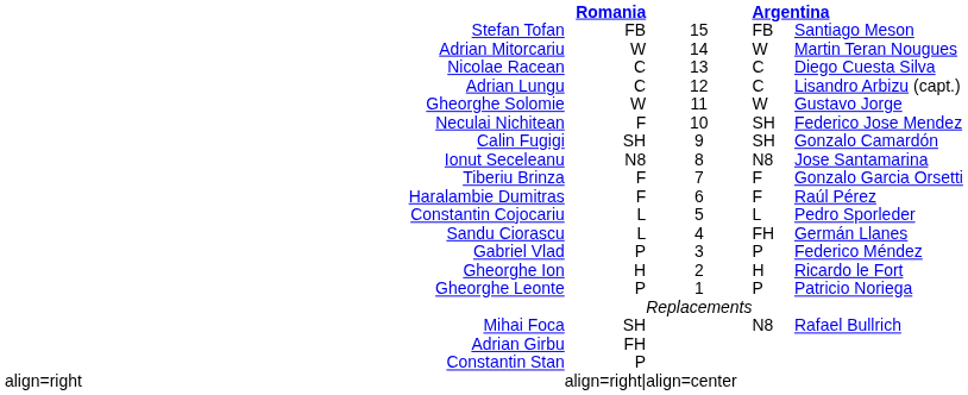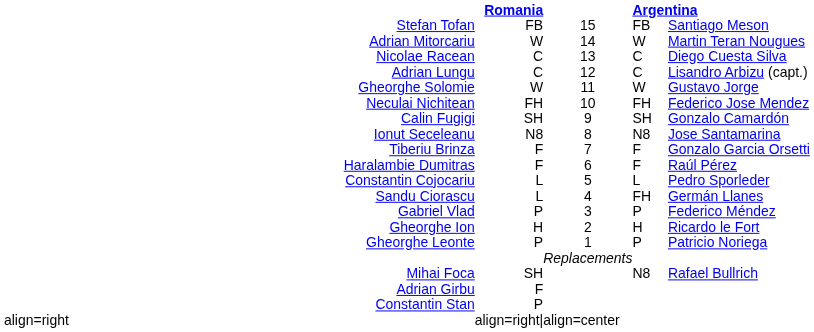Neculai Nichitean | column 2: F -> FH
Neculai Nichitean | column 4: SH -> FH
Adrian Girbu | column 2: FH -> F
